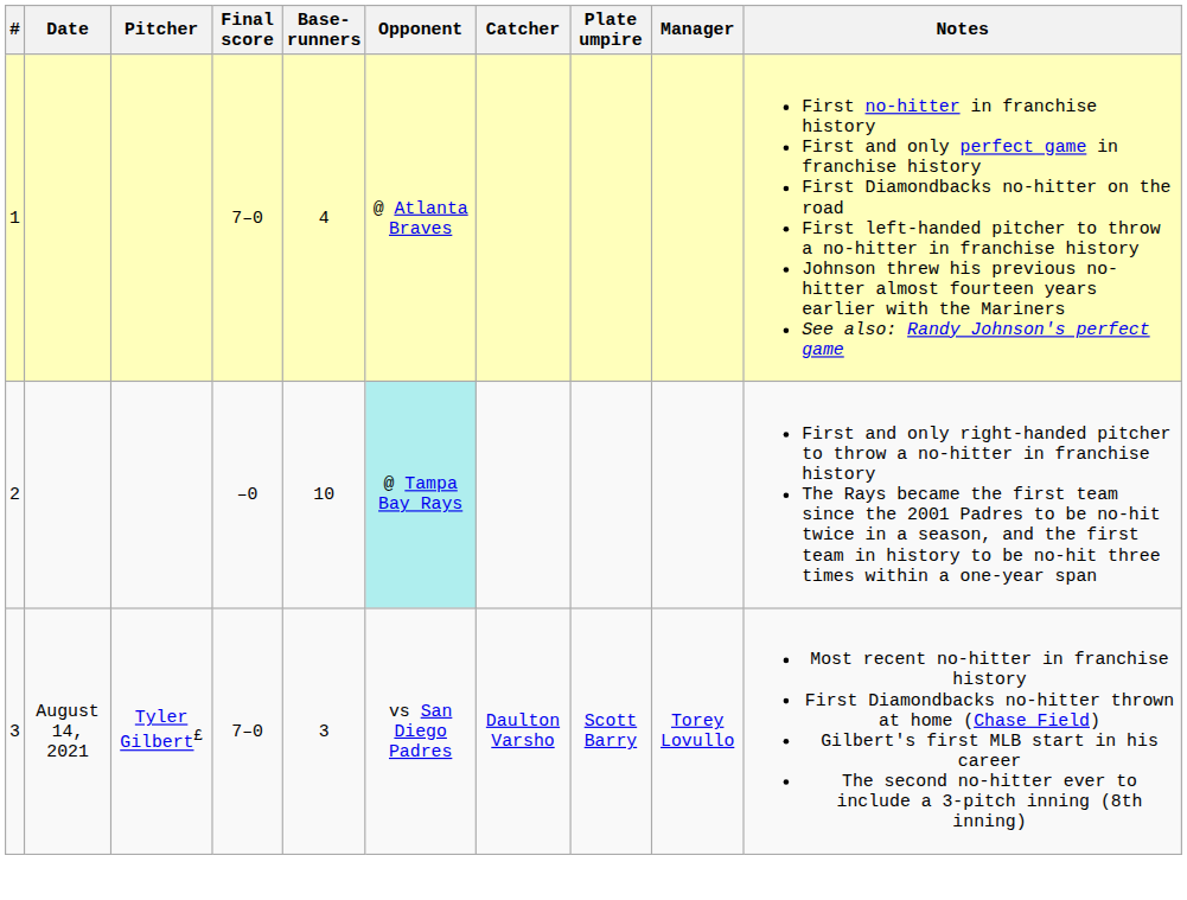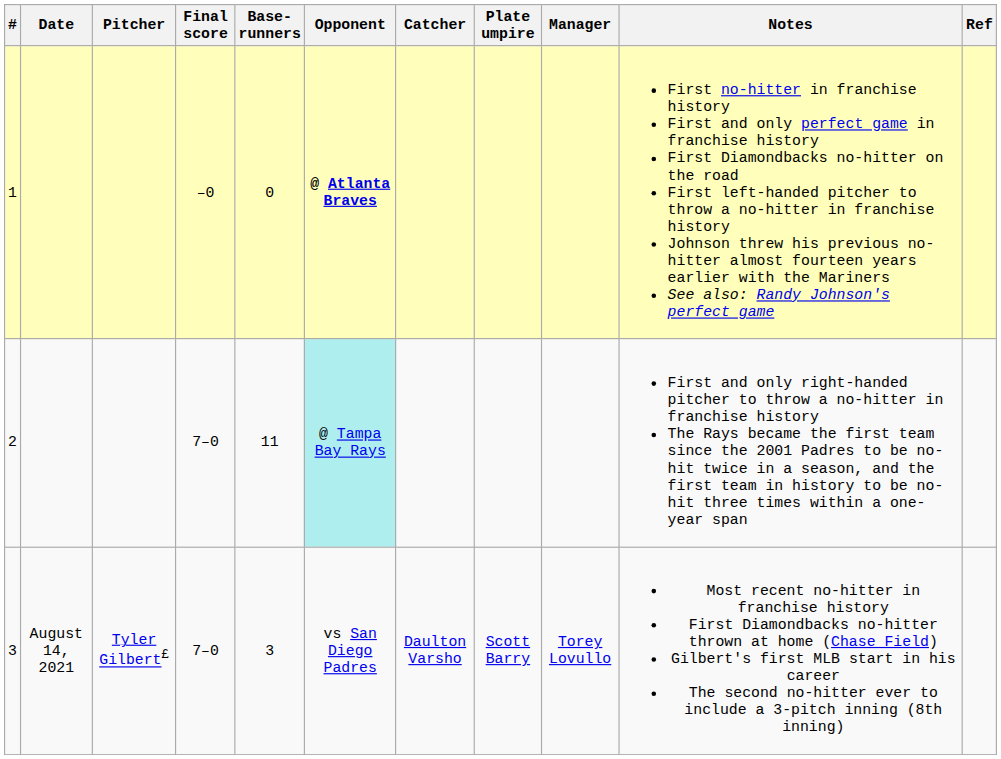+ column: Ref
1 | Final score: 7–0 -> –0
1 | Base- runners: 4 -> 0
1 | Opponent: normal -> bold
2 | Final score: –0 -> 7–0
2 | Base- runners: 10 -> 11
